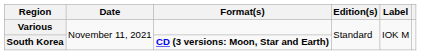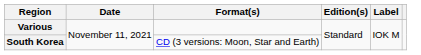South Korea | Format(s): bold -> normal
